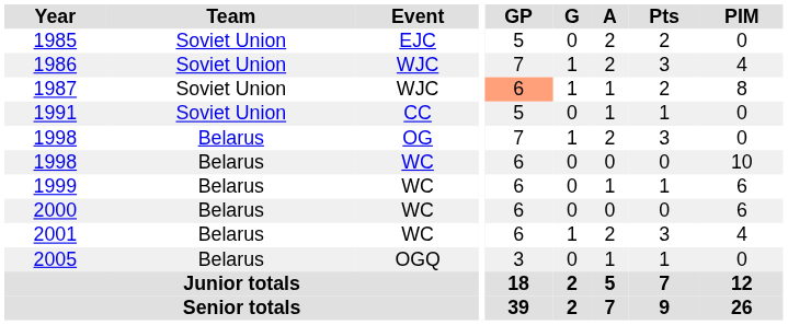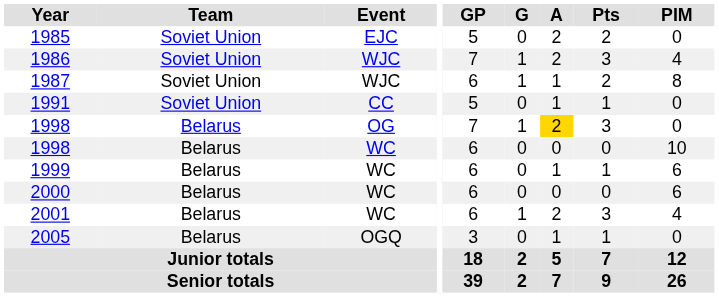1987 | GP: lightsalmon background -> no background
1998 / OG | A: no background -> gold background
